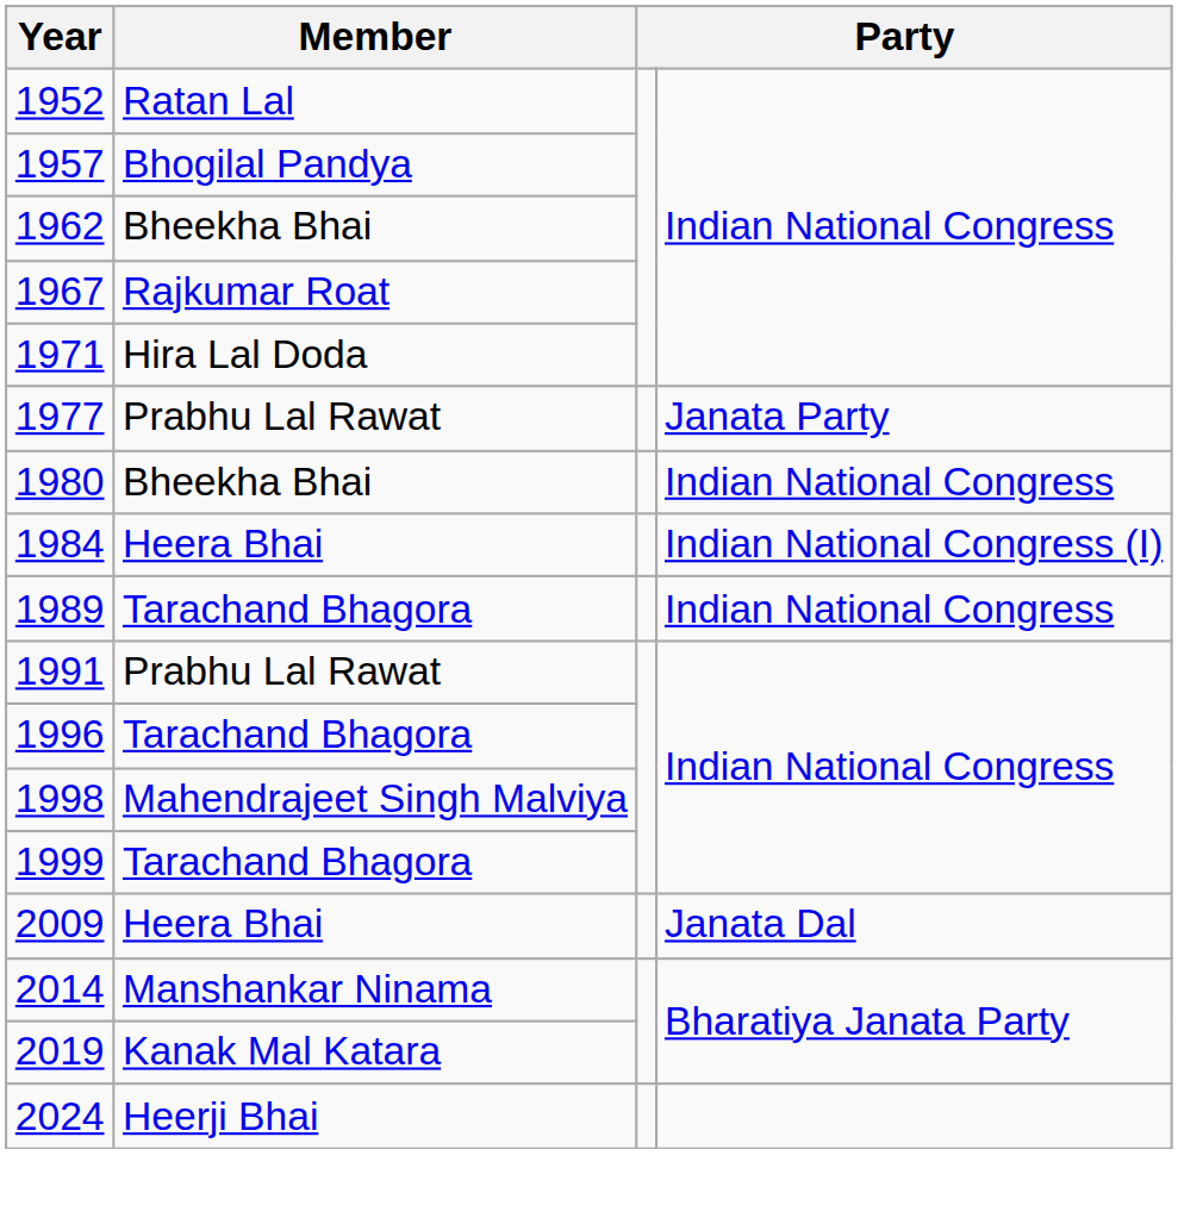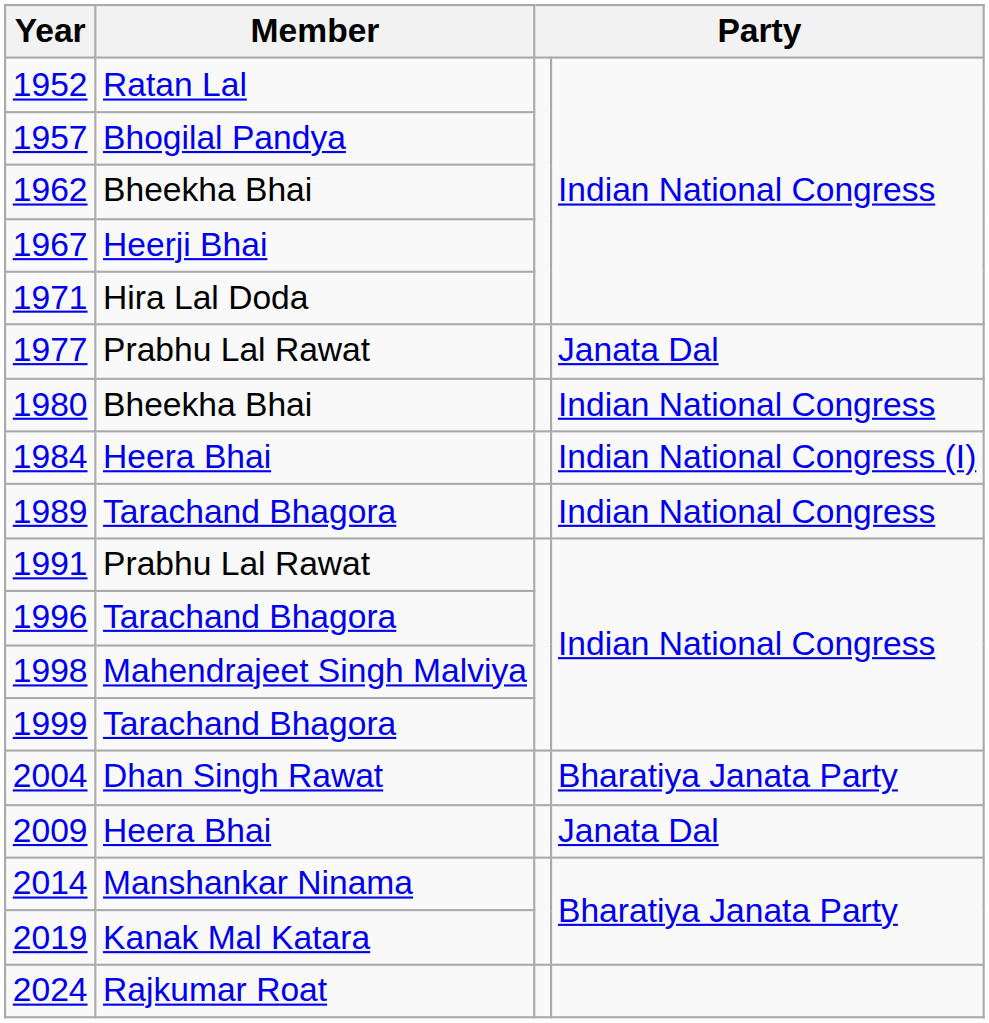1967 | Member: Rajkumar Roat -> Heerji Bhai
1977 | column 4: Janata Party -> Janata Dal
+ row: 2004 | Dhan Singh Rawat | Bharatiya Janata Party
2024 | Member: Heerji Bhai -> Rajkumar Roat
